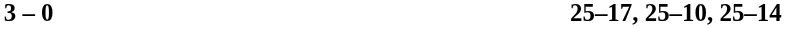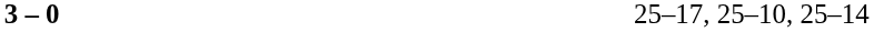row 1 | column 2: bold -> normal
